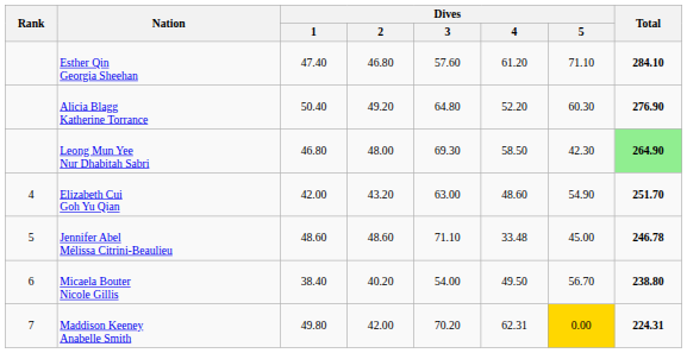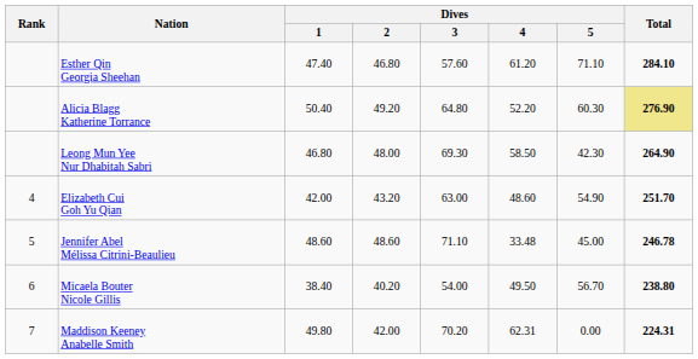Alicia Blagg Katherine Torrance | Total: no background -> khaki background
Leong Mun Yee Nur Dhabitah Sabri | Total: lightgreen background -> no background
Maddison Keeney Anabelle Smith | Dives / 5: gold background -> no background
